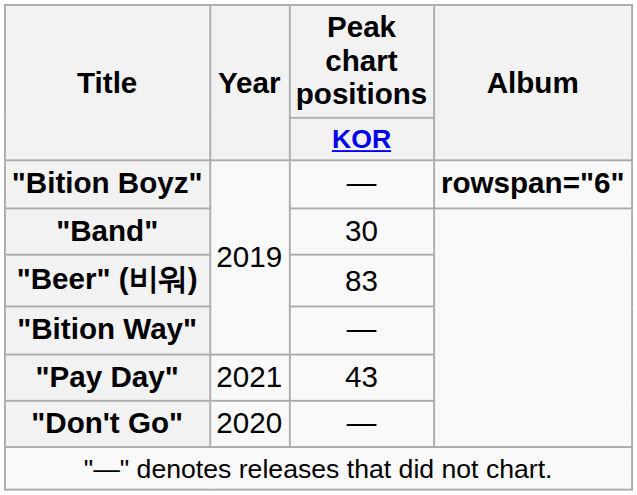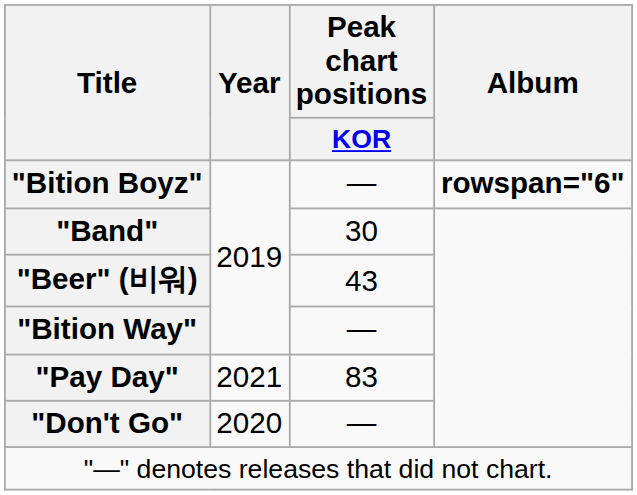"Beer" (비워) | Peak chart positions / KOR: 83 -> 43
"Pay Day" | Peak chart positions / KOR: 43 -> 83
